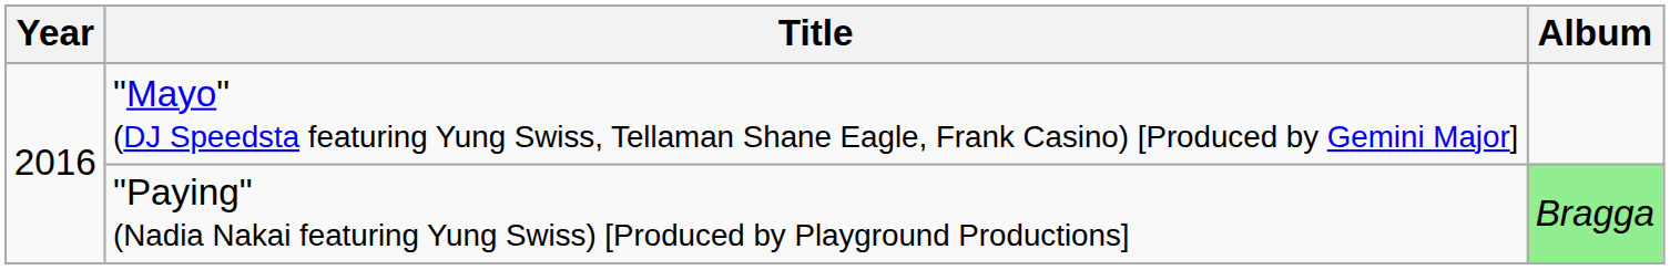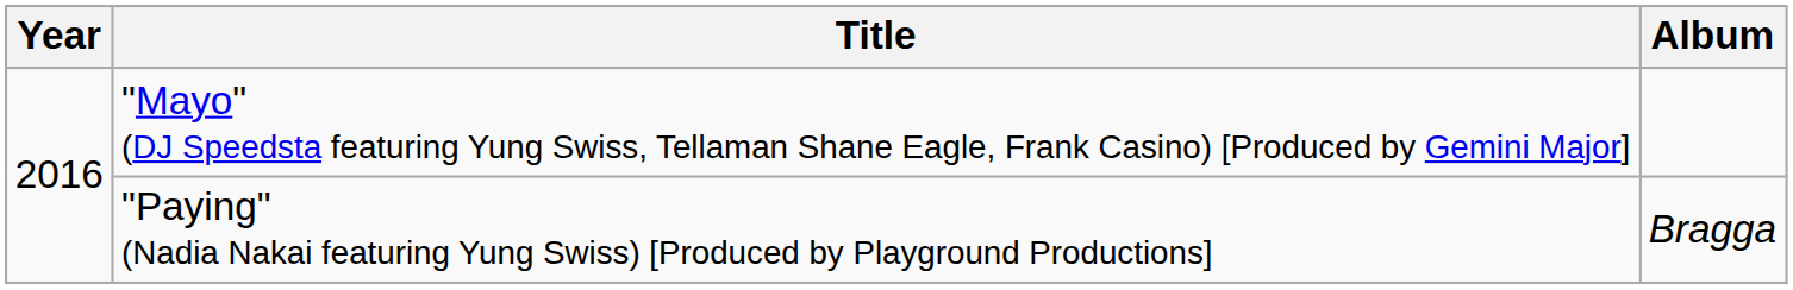row 3 | Album: lightgreen background -> no background
